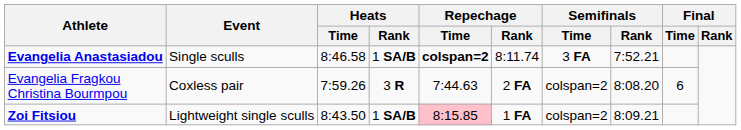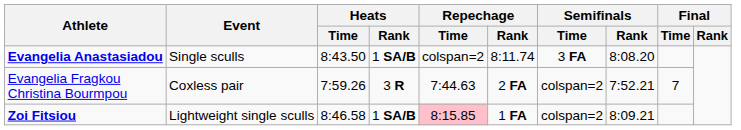Evangelia Anastasiadou | Heats / Time: 8:46.58 -> 8:43.50
Evangelia Anastasiadou | Repechage / Time: bold -> normal
Evangelia Anastasiadou | Semifinals / Rank: 7:52.21 -> 8:08.20
Evangelia Fragkou Christina Bourmpou | Semifinals / Rank: 8:08.20 -> 7:52.21
Evangelia Fragkou Christina Bourmpou | Final / Time: 6 -> 7
Zoi Fitsiou | Heats / Time: 8:43.50 -> 8:46.58
